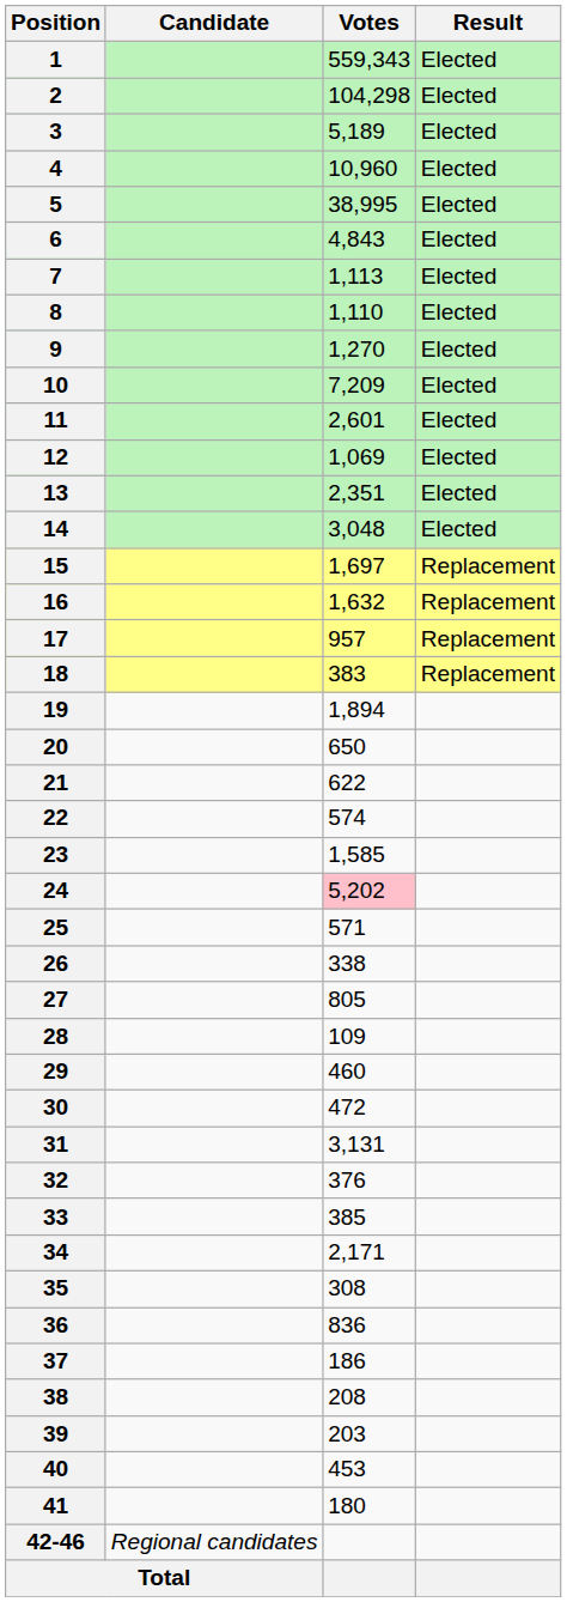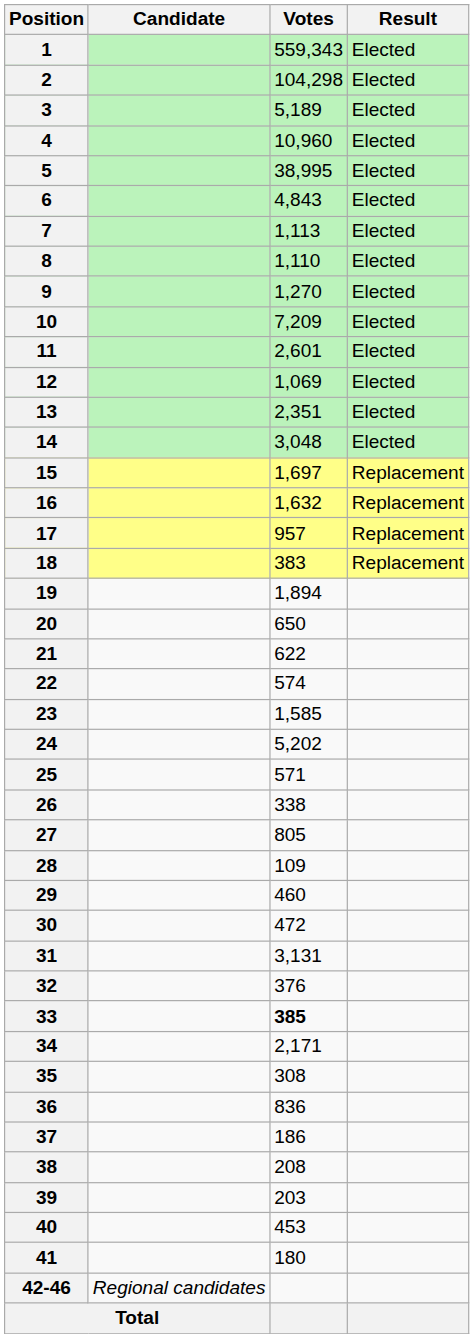24 | Votes: pink background -> no background
33 | Votes: normal -> bold
